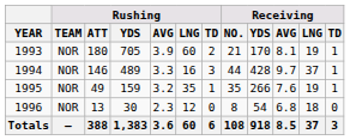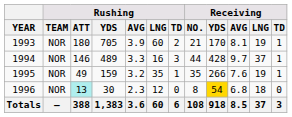1996 | Rushing / ATT: no background -> paleturquoise background
1996 | Receiving / YDS: no background -> gold background
